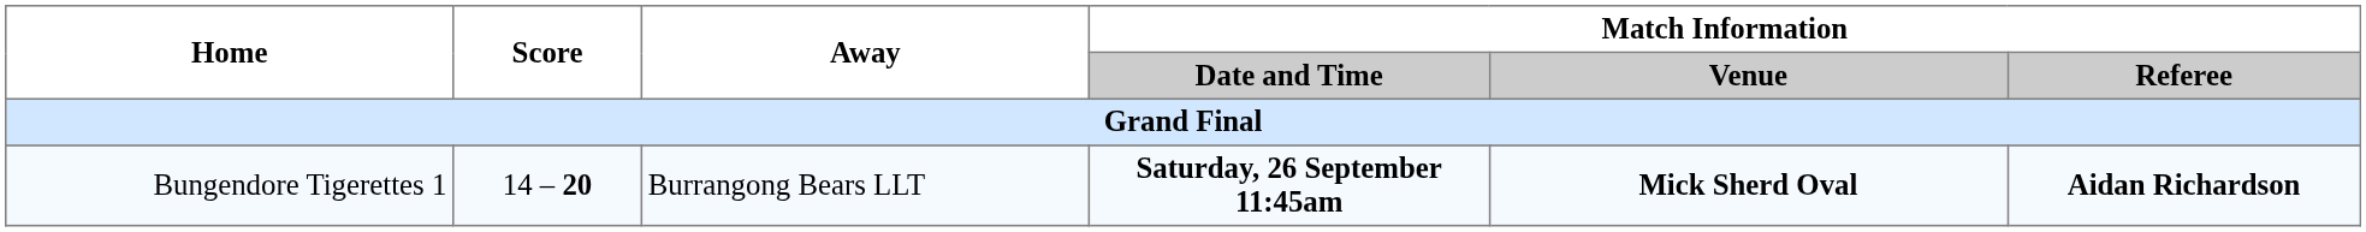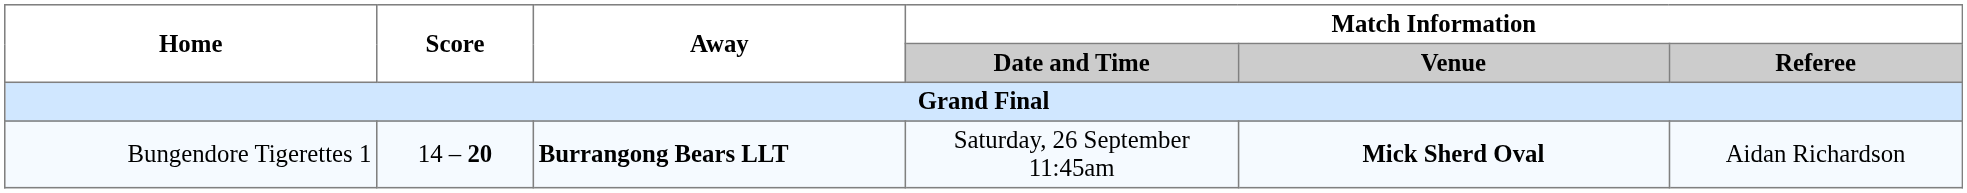Bungendore Tigerettes 1 | Away: normal -> bold
Bungendore Tigerettes 1 | Match Information / Date and Time: bold -> normal
Bungendore Tigerettes 1 | Match Information / Referee: bold -> normal
